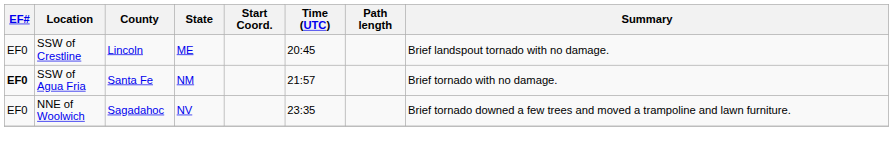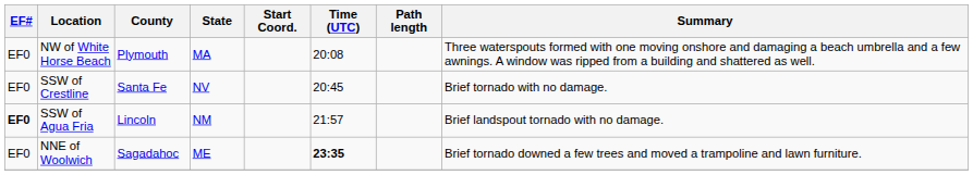+ row: EF0 | NW of White Horse Beach | Plymouth | MA | 20:08 | Three waterspouts formed with one moving onshore and damaging a beach umbrella and a few awnings. A window was ripped from a building and shattered as well.
SSW of Crestline | County: Lincoln -> Santa Fe
SSW of Crestline | State: ME -> NV
SSW of Crestline | Summary: Brief landspout tornado with no damage. -> Brief tornado with no damage.
SSW of Agua Fria | County: Santa Fe -> Lincoln
SSW of Agua Fria | Summary: Brief tornado with no damage. -> Brief landspout tornado with no damage.
NNE of Woolwich | State: NV -> ME
NNE of Woolwich | Time (UTC): normal -> bold
